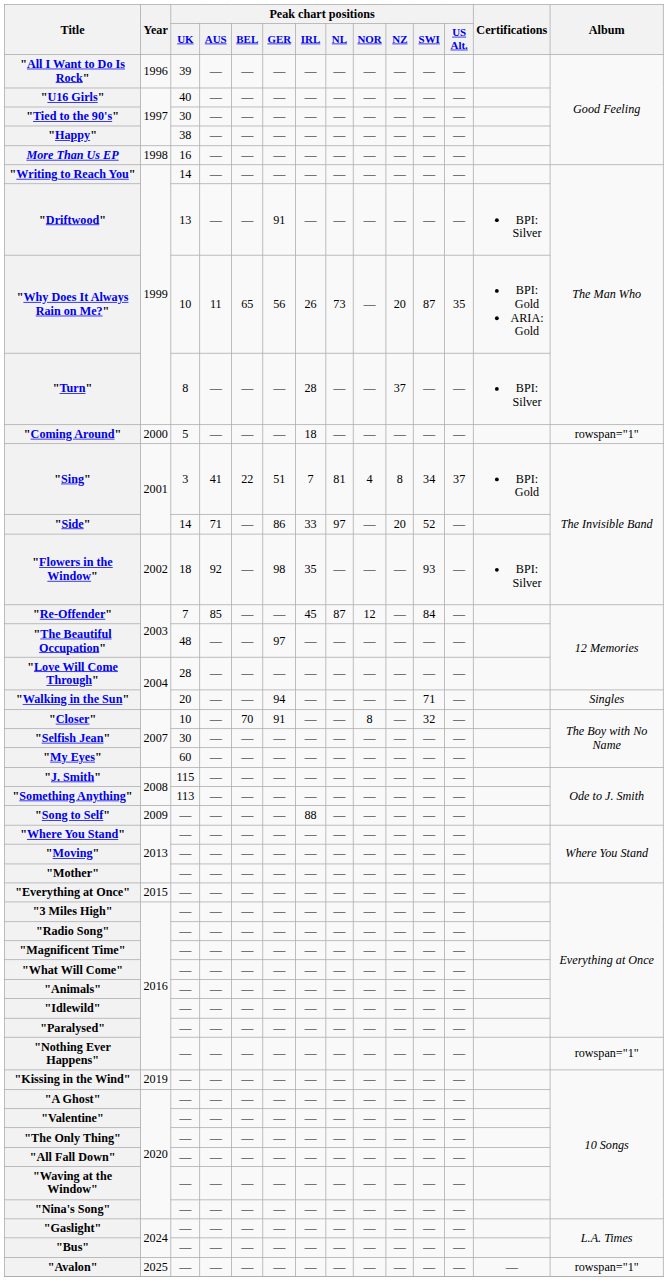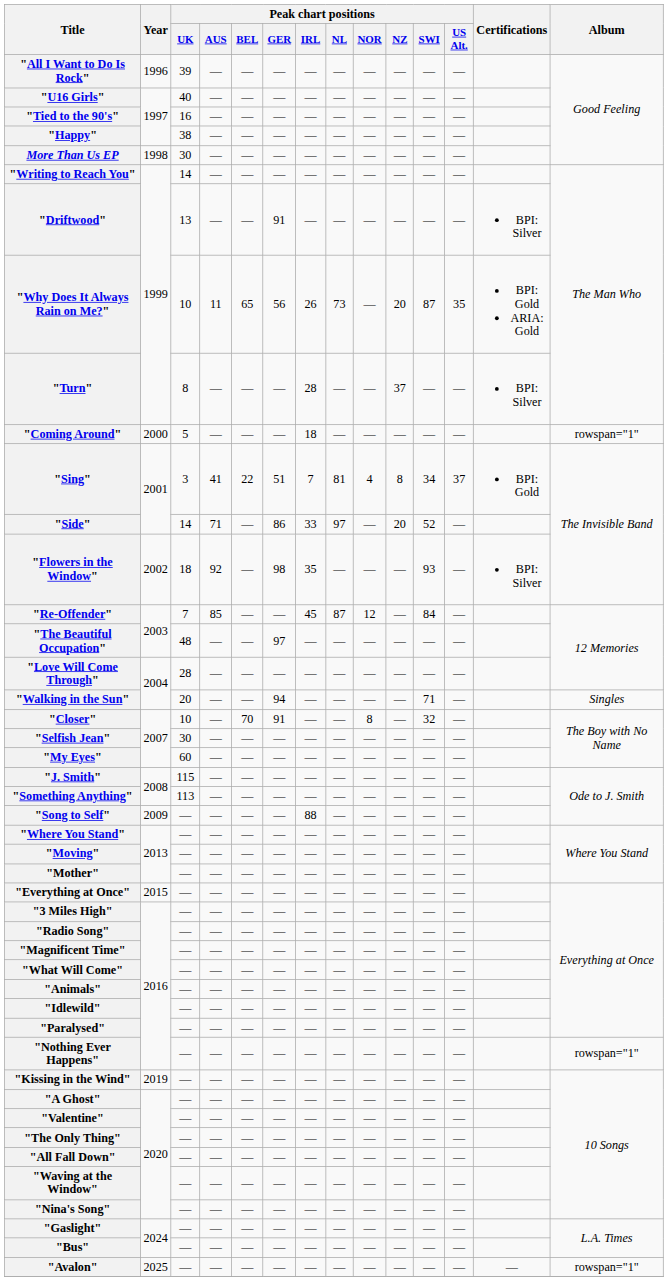"Tied to the 90's" | Peak chart positions / UK: 30 -> 16
More Than Us EP | Peak chart positions / UK: 16 -> 30
